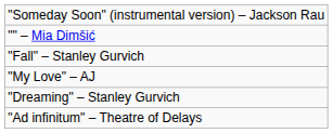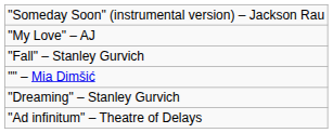row 2 | column 1: "" – Mia Dimšić -> "My Love" – AJ
row 4 | column 1: "My Love" – AJ -> "" – Mia Dimšić
